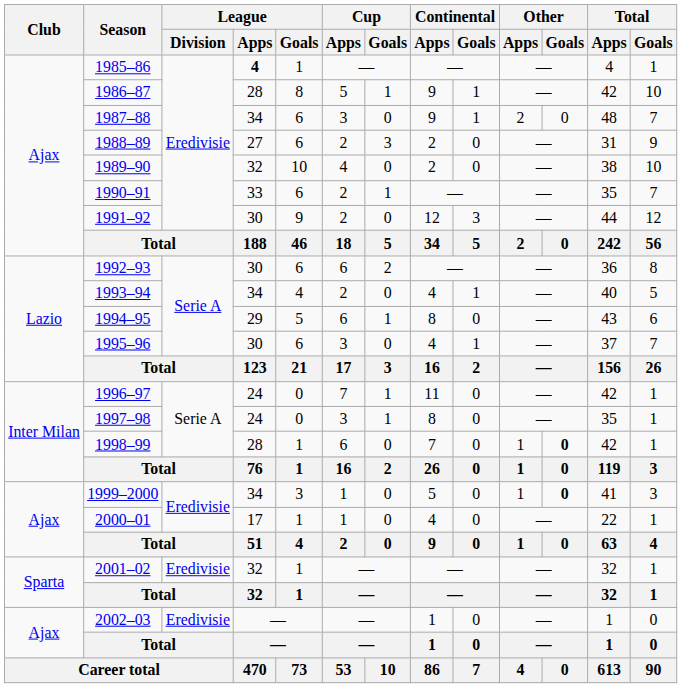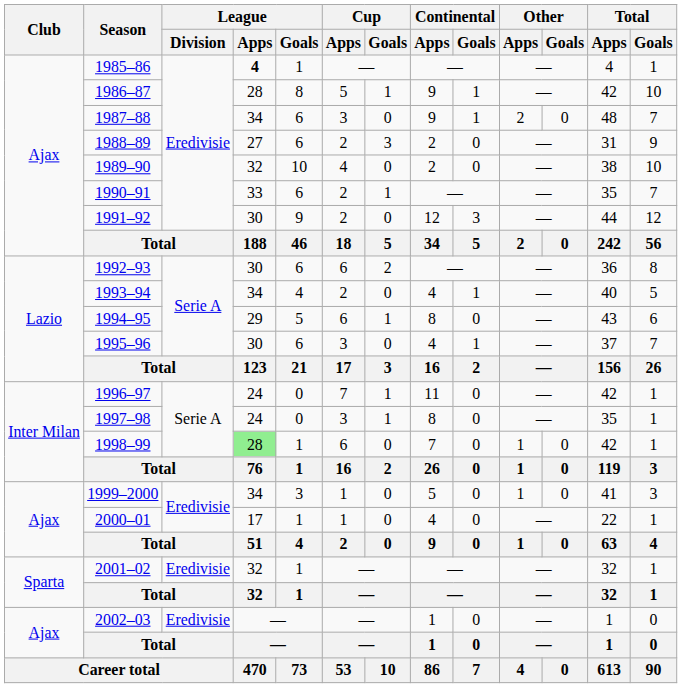1998–99 | League / Apps: no background -> lightgreen background
1998–99 | Other / Goals: bold -> normal
1999–2000 | Other / Goals: bold -> normal
